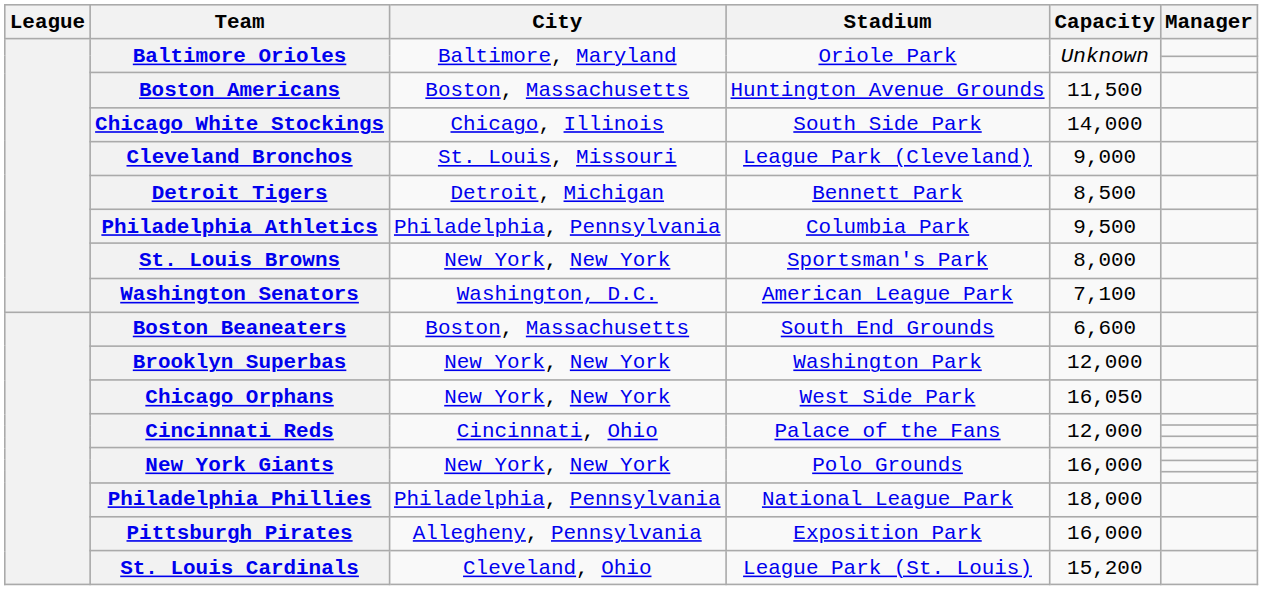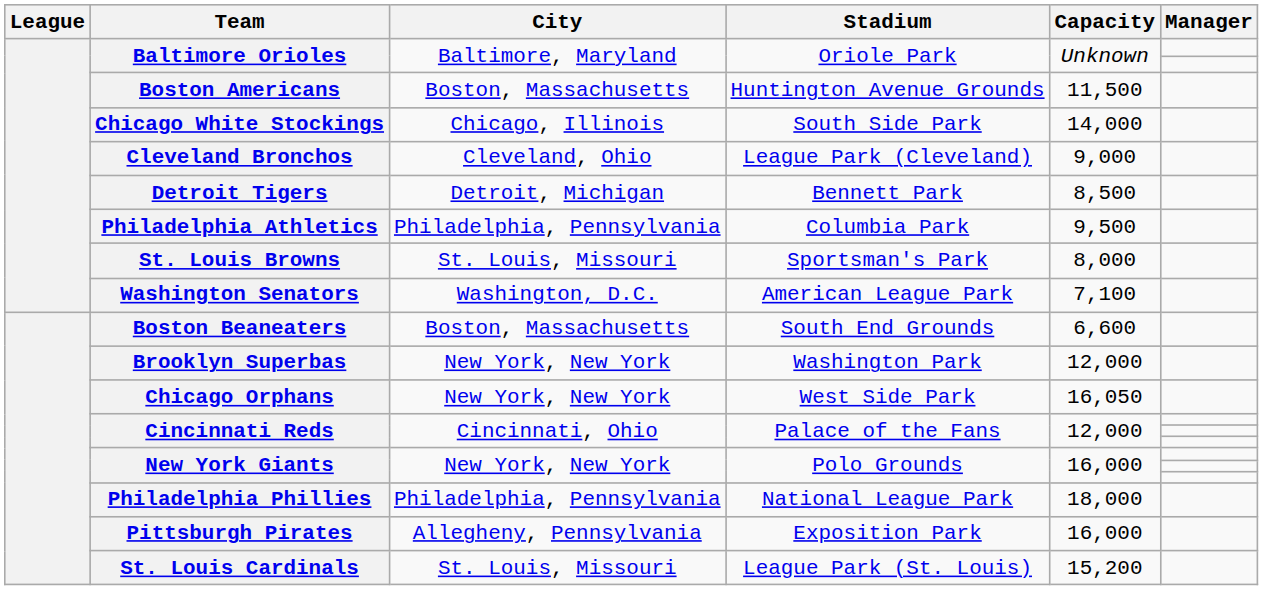Cleveland Bronchos | City: St. Louis, Missouri -> Cleveland, Ohio
St. Louis Browns | City: New York, New York -> St. Louis, Missouri
St. Louis Cardinals | City: Cleveland, Ohio -> St. Louis, Missouri
